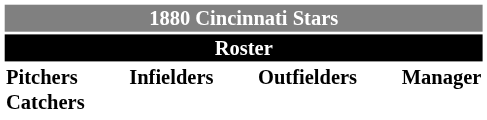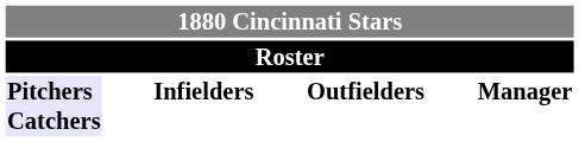Pitchers Catchers | column 1: no background -> lavender background
